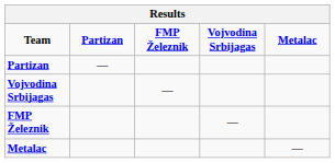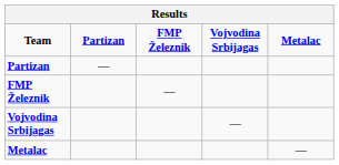row 4 | Team: Vojvodina Srbijagas -> FMP Železnik
row 5 | Team: FMP Železnik -> Vojvodina Srbijagas
